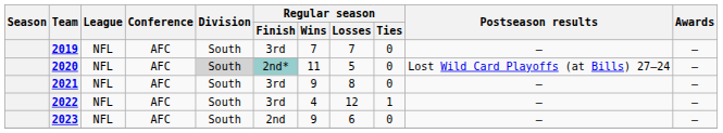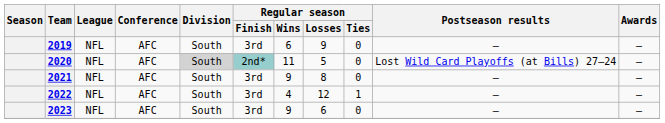2019 | Regular season / Wins: 7 -> 6
2019 | Regular season / Losses: 7 -> 9
2023 | Regular season / Finish: 2nd -> 3rd
